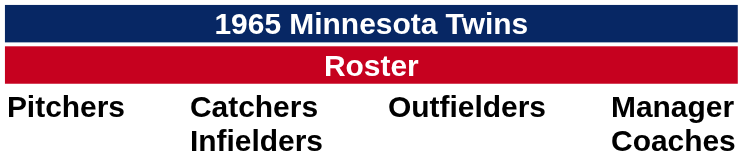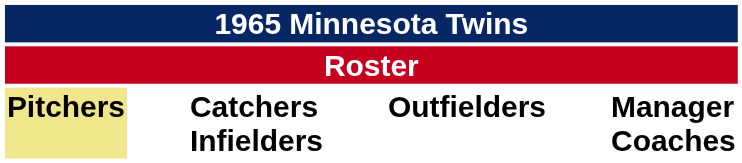Pitchers | column 1: no background -> khaki background
